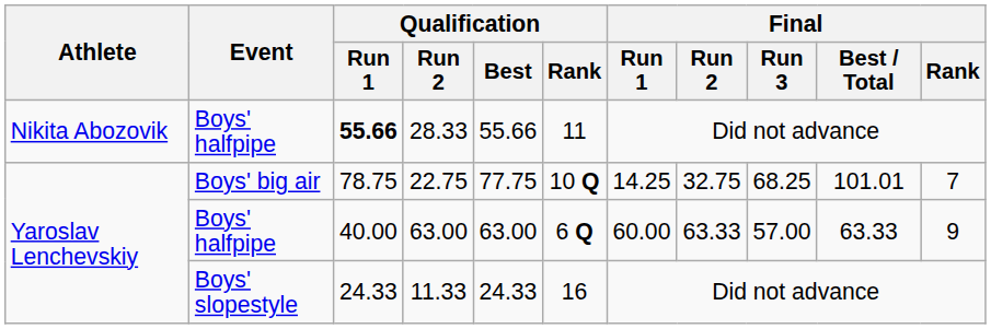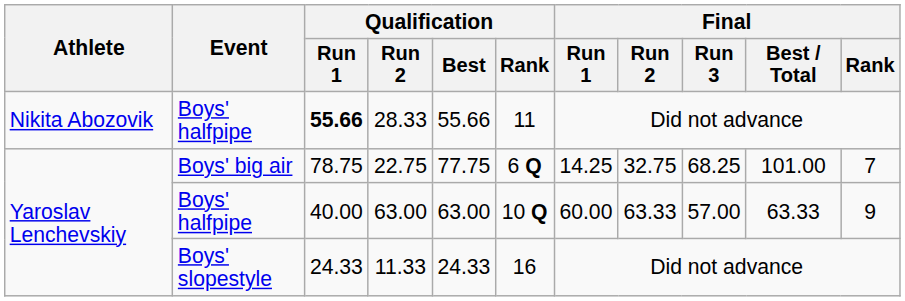row 4 | Qualification / Rank: 10 Q -> 6 Q
row 4 | Final / Best / Total: 101.01 -> 101.00
row 5 | Qualification / Rank: 6 Q -> 10 Q
